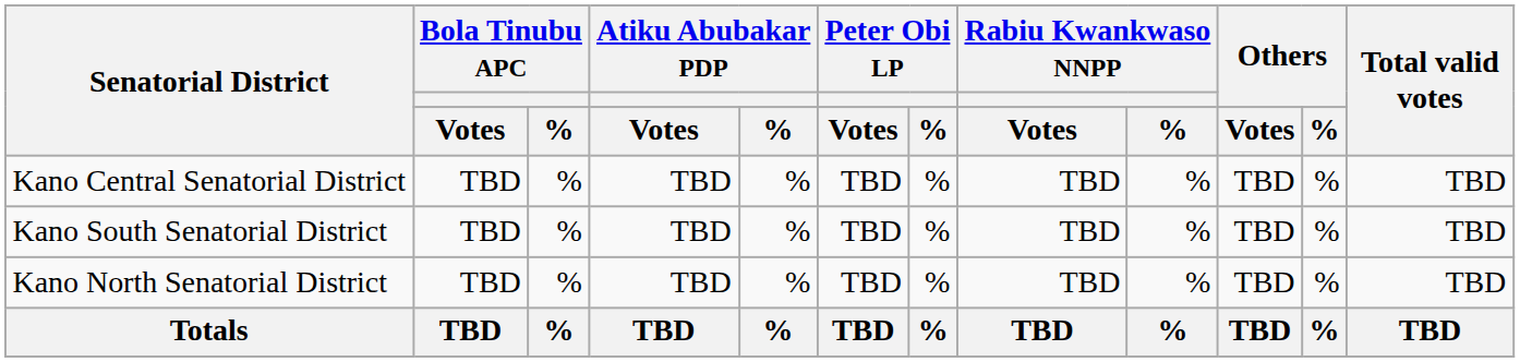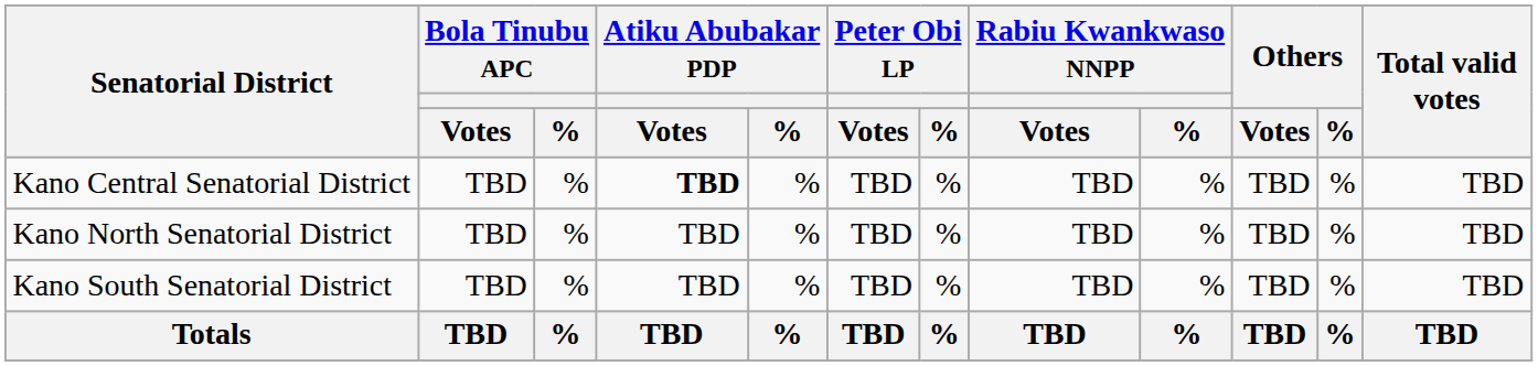Kano Central Senatorial District | Atiku Abubakar PDP / Votes: normal -> bold
rows swapped: Kano North Senatorial District <-> Kano South Senatorial District
